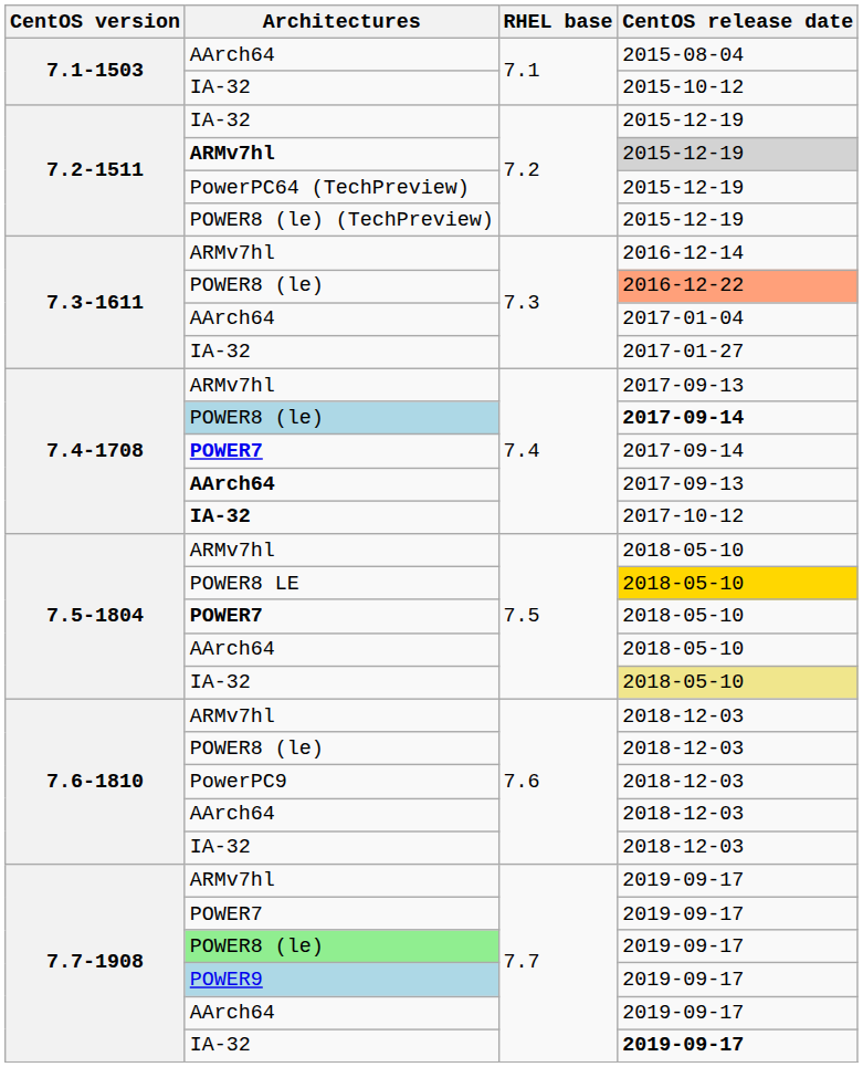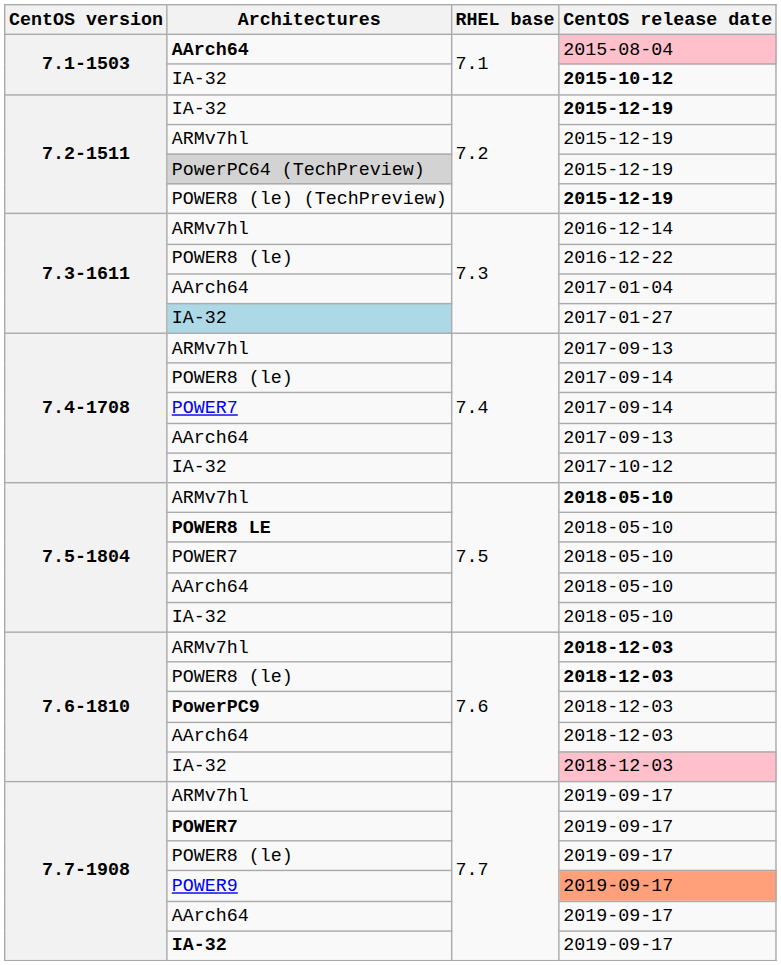2015-08-04 | Architectures: normal -> bold
2015-08-04 | CentOS release date: no background -> pink background
2015-10-12 | CentOS release date: normal -> bold
IA-32 / 2015-12-19 | CentOS release date: normal -> bold
ARMv7hl / 2015-12-19 | Architectures: bold -> normal
ARMv7hl / 2015-12-19 | CentOS release date: lightgrey background -> no background
PowerPC64 (TechPreview) / 2015-12-19 | Architectures: no background -> lightgrey background
POWER8 (le) (TechPreview) / 2015-12-19 | CentOS release date: normal -> bold
2016-12-22 | CentOS release date: lightsalmon background -> no background
2017-01-27 | Architectures: no background -> lightblue background
POWER8 (le) / 2017-09-14 | Architectures: lightblue background -> no background
POWER8 (le) / 2017-09-14 | CentOS release date: bold -> normal
POWER7 / 2017-09-14 | Architectures: bold -> normal
AArch64 / 2017-09-13 | Architectures: bold -> normal
2017-10-12 | Architectures: bold -> normal
ARMv7hl / 2018-05-10 | CentOS release date: normal -> bold
POWER8 LE / 2018-05-10 | Architectures: normal -> bold
POWER8 LE / 2018-05-10 | CentOS release date: gold background -> no background
POWER7 / 2018-05-10 | Architectures: bold -> normal
IA-32 / 2018-05-10 | CentOS release date: khaki background -> no background
ARMv7hl / 2018-12-03 | CentOS release date: normal -> bold
POWER8 (le) / 2018-12-03 | CentOS release date: normal -> bold
PowerPC9 / 2018-12-03 | Architectures: normal -> bold
IA-32 / 2018-12-03 | CentOS release date: no background -> pink background
POWER7 / 2019-09-17 | Architectures: normal -> bold
POWER8 (le) / 2019-09-17 | Architectures: lightgreen background -> no background
POWER9 / 2019-09-17 | Architectures: lightblue background -> no background
POWER9 / 2019-09-17 | CentOS release date: no background -> lightsalmon background
IA-32 / 2019-09-17 | Architectures: normal -> bold
IA-32 / 2019-09-17 | CentOS release date: bold -> normal
